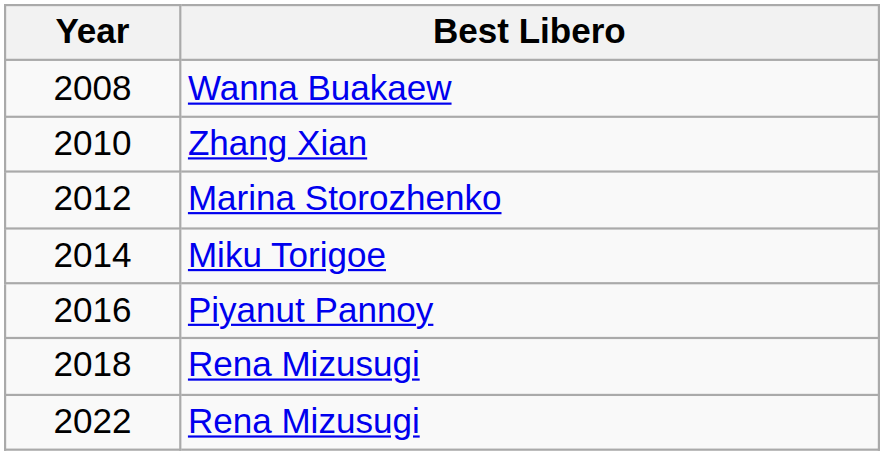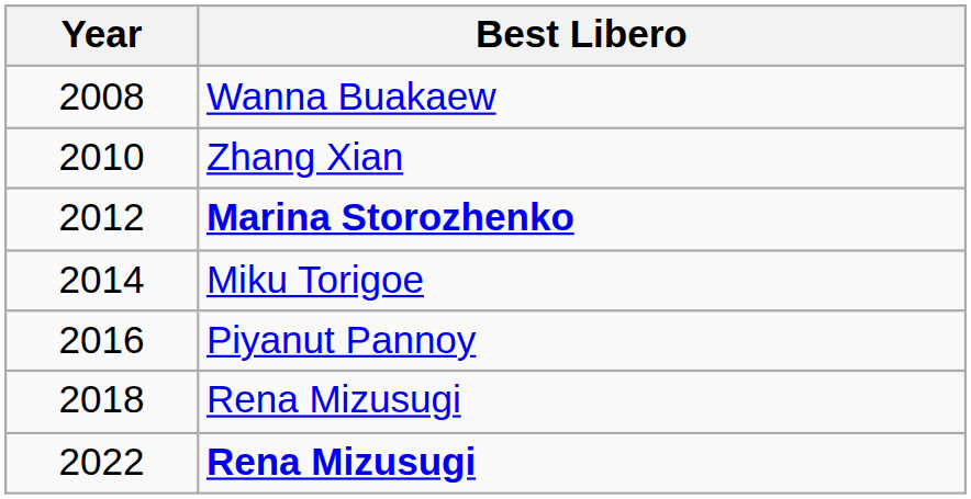2012 | Best Libero: normal -> bold
2022 | Best Libero: normal -> bold
